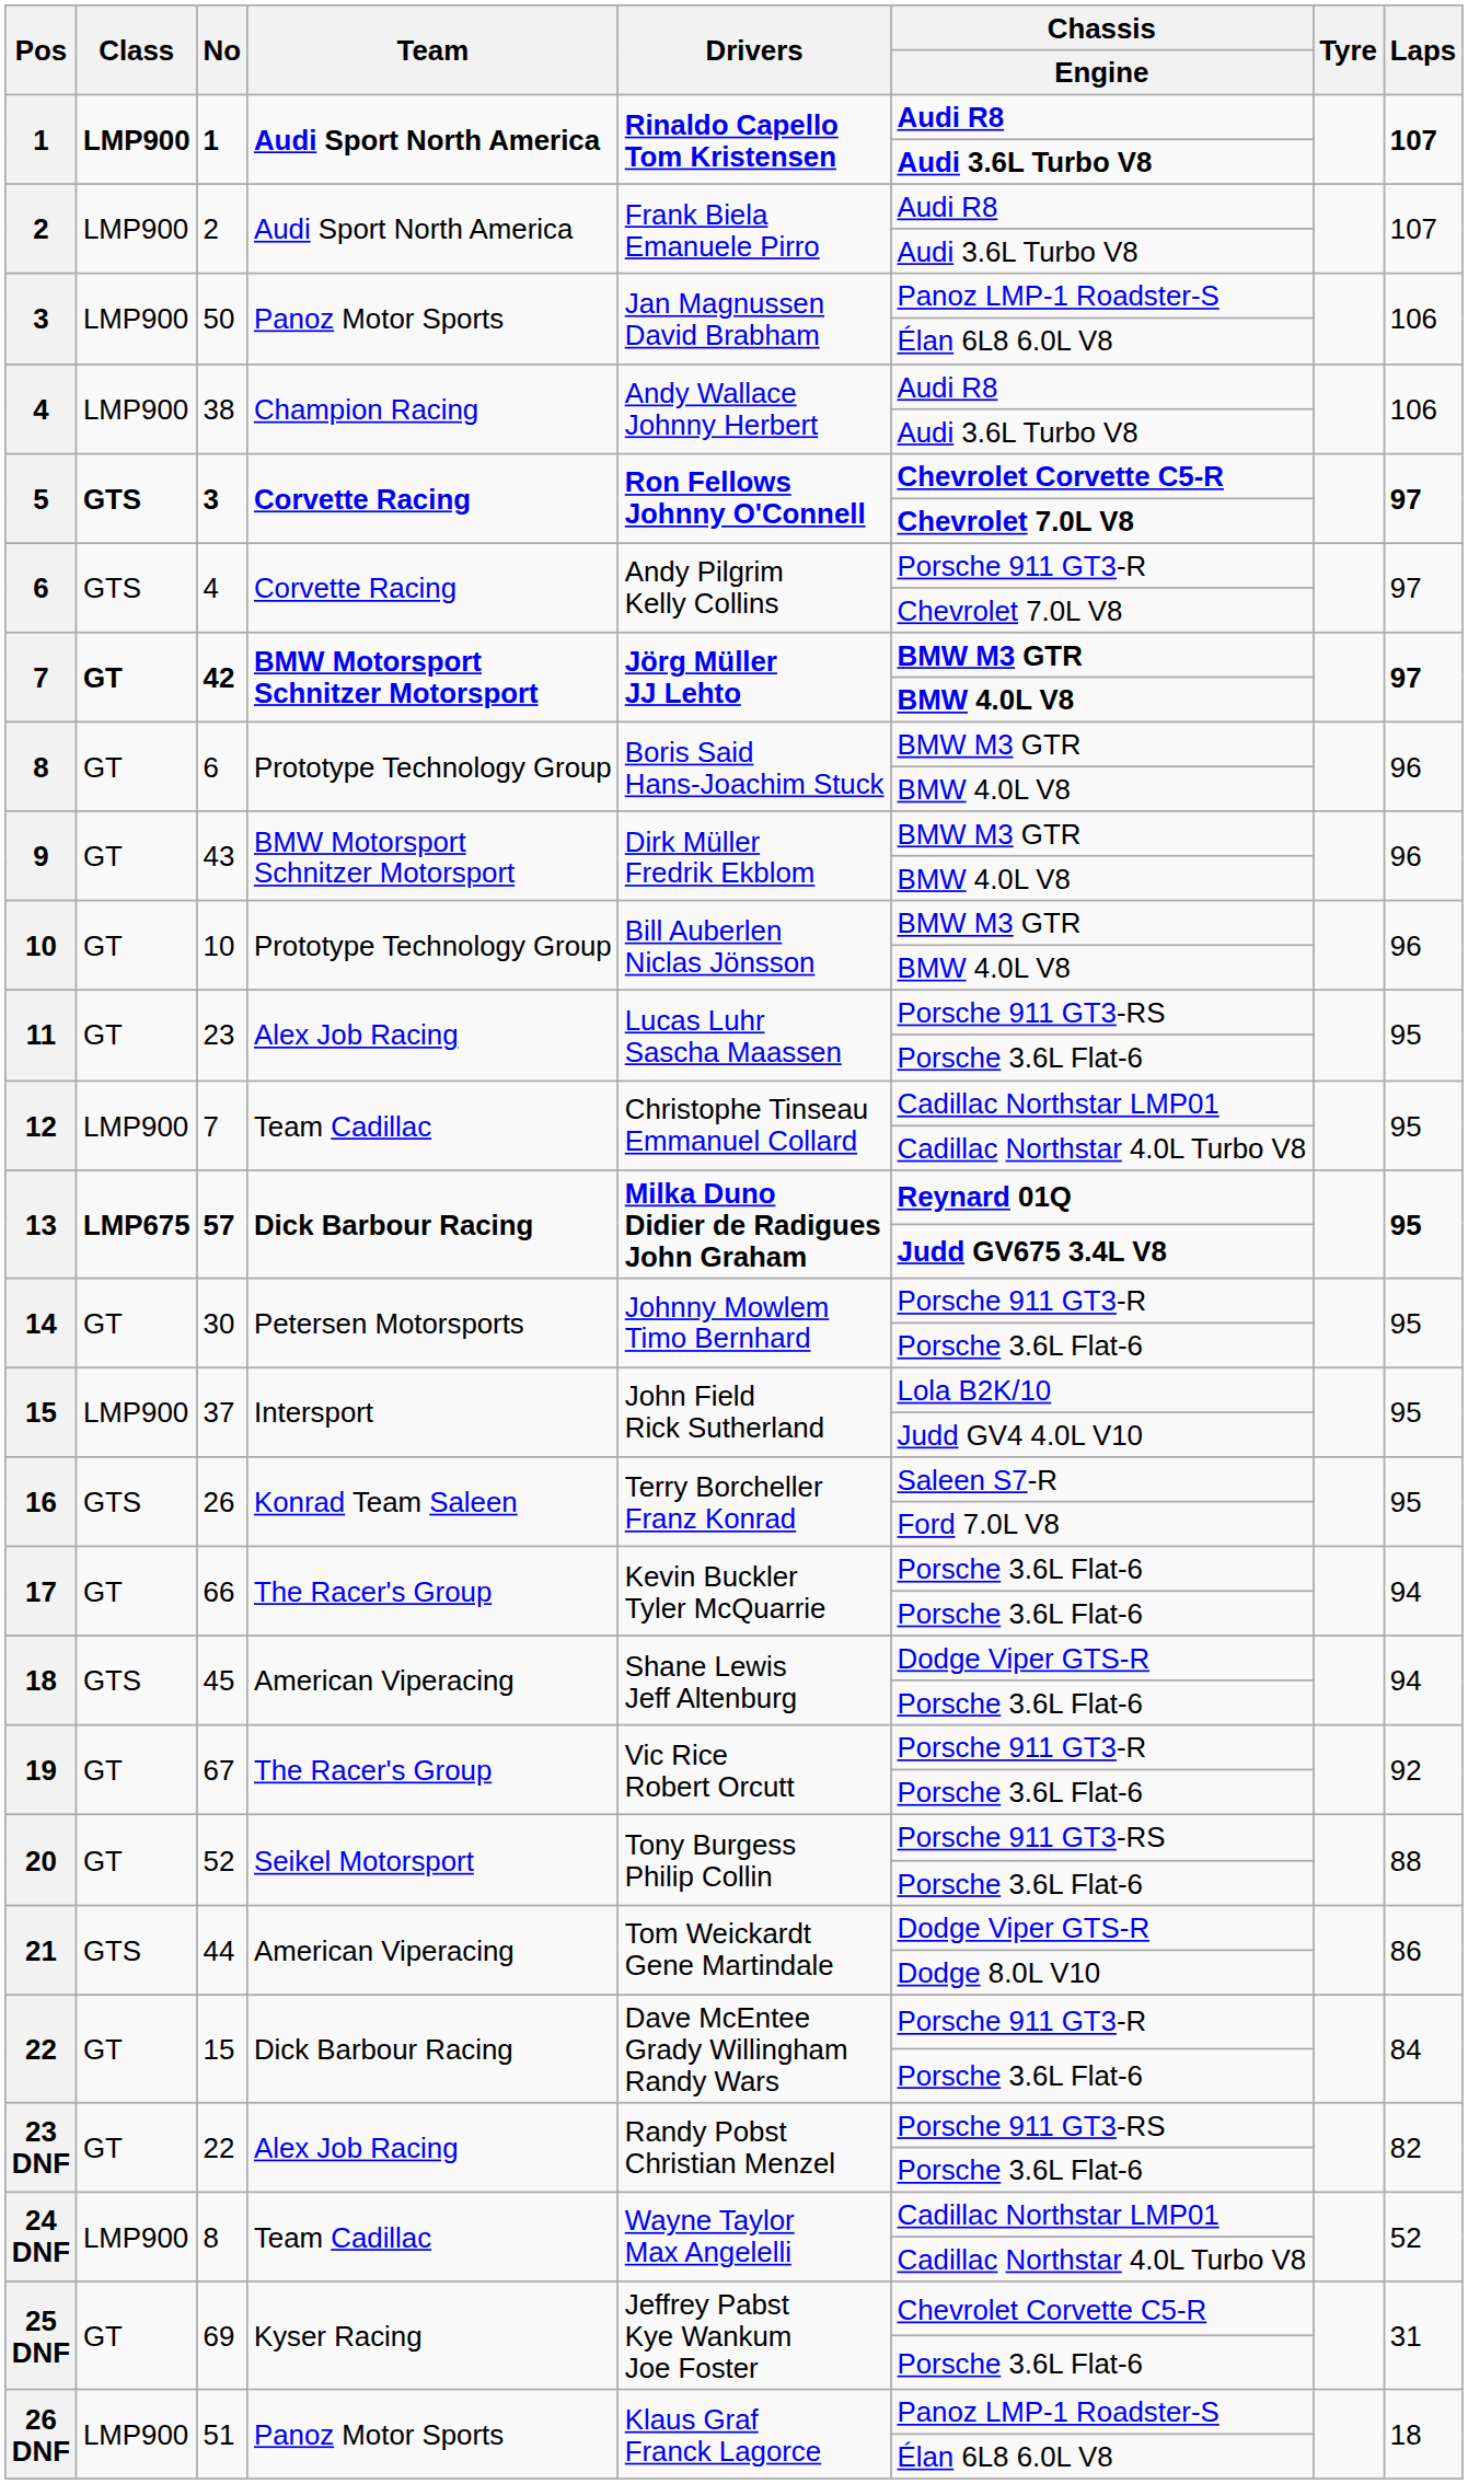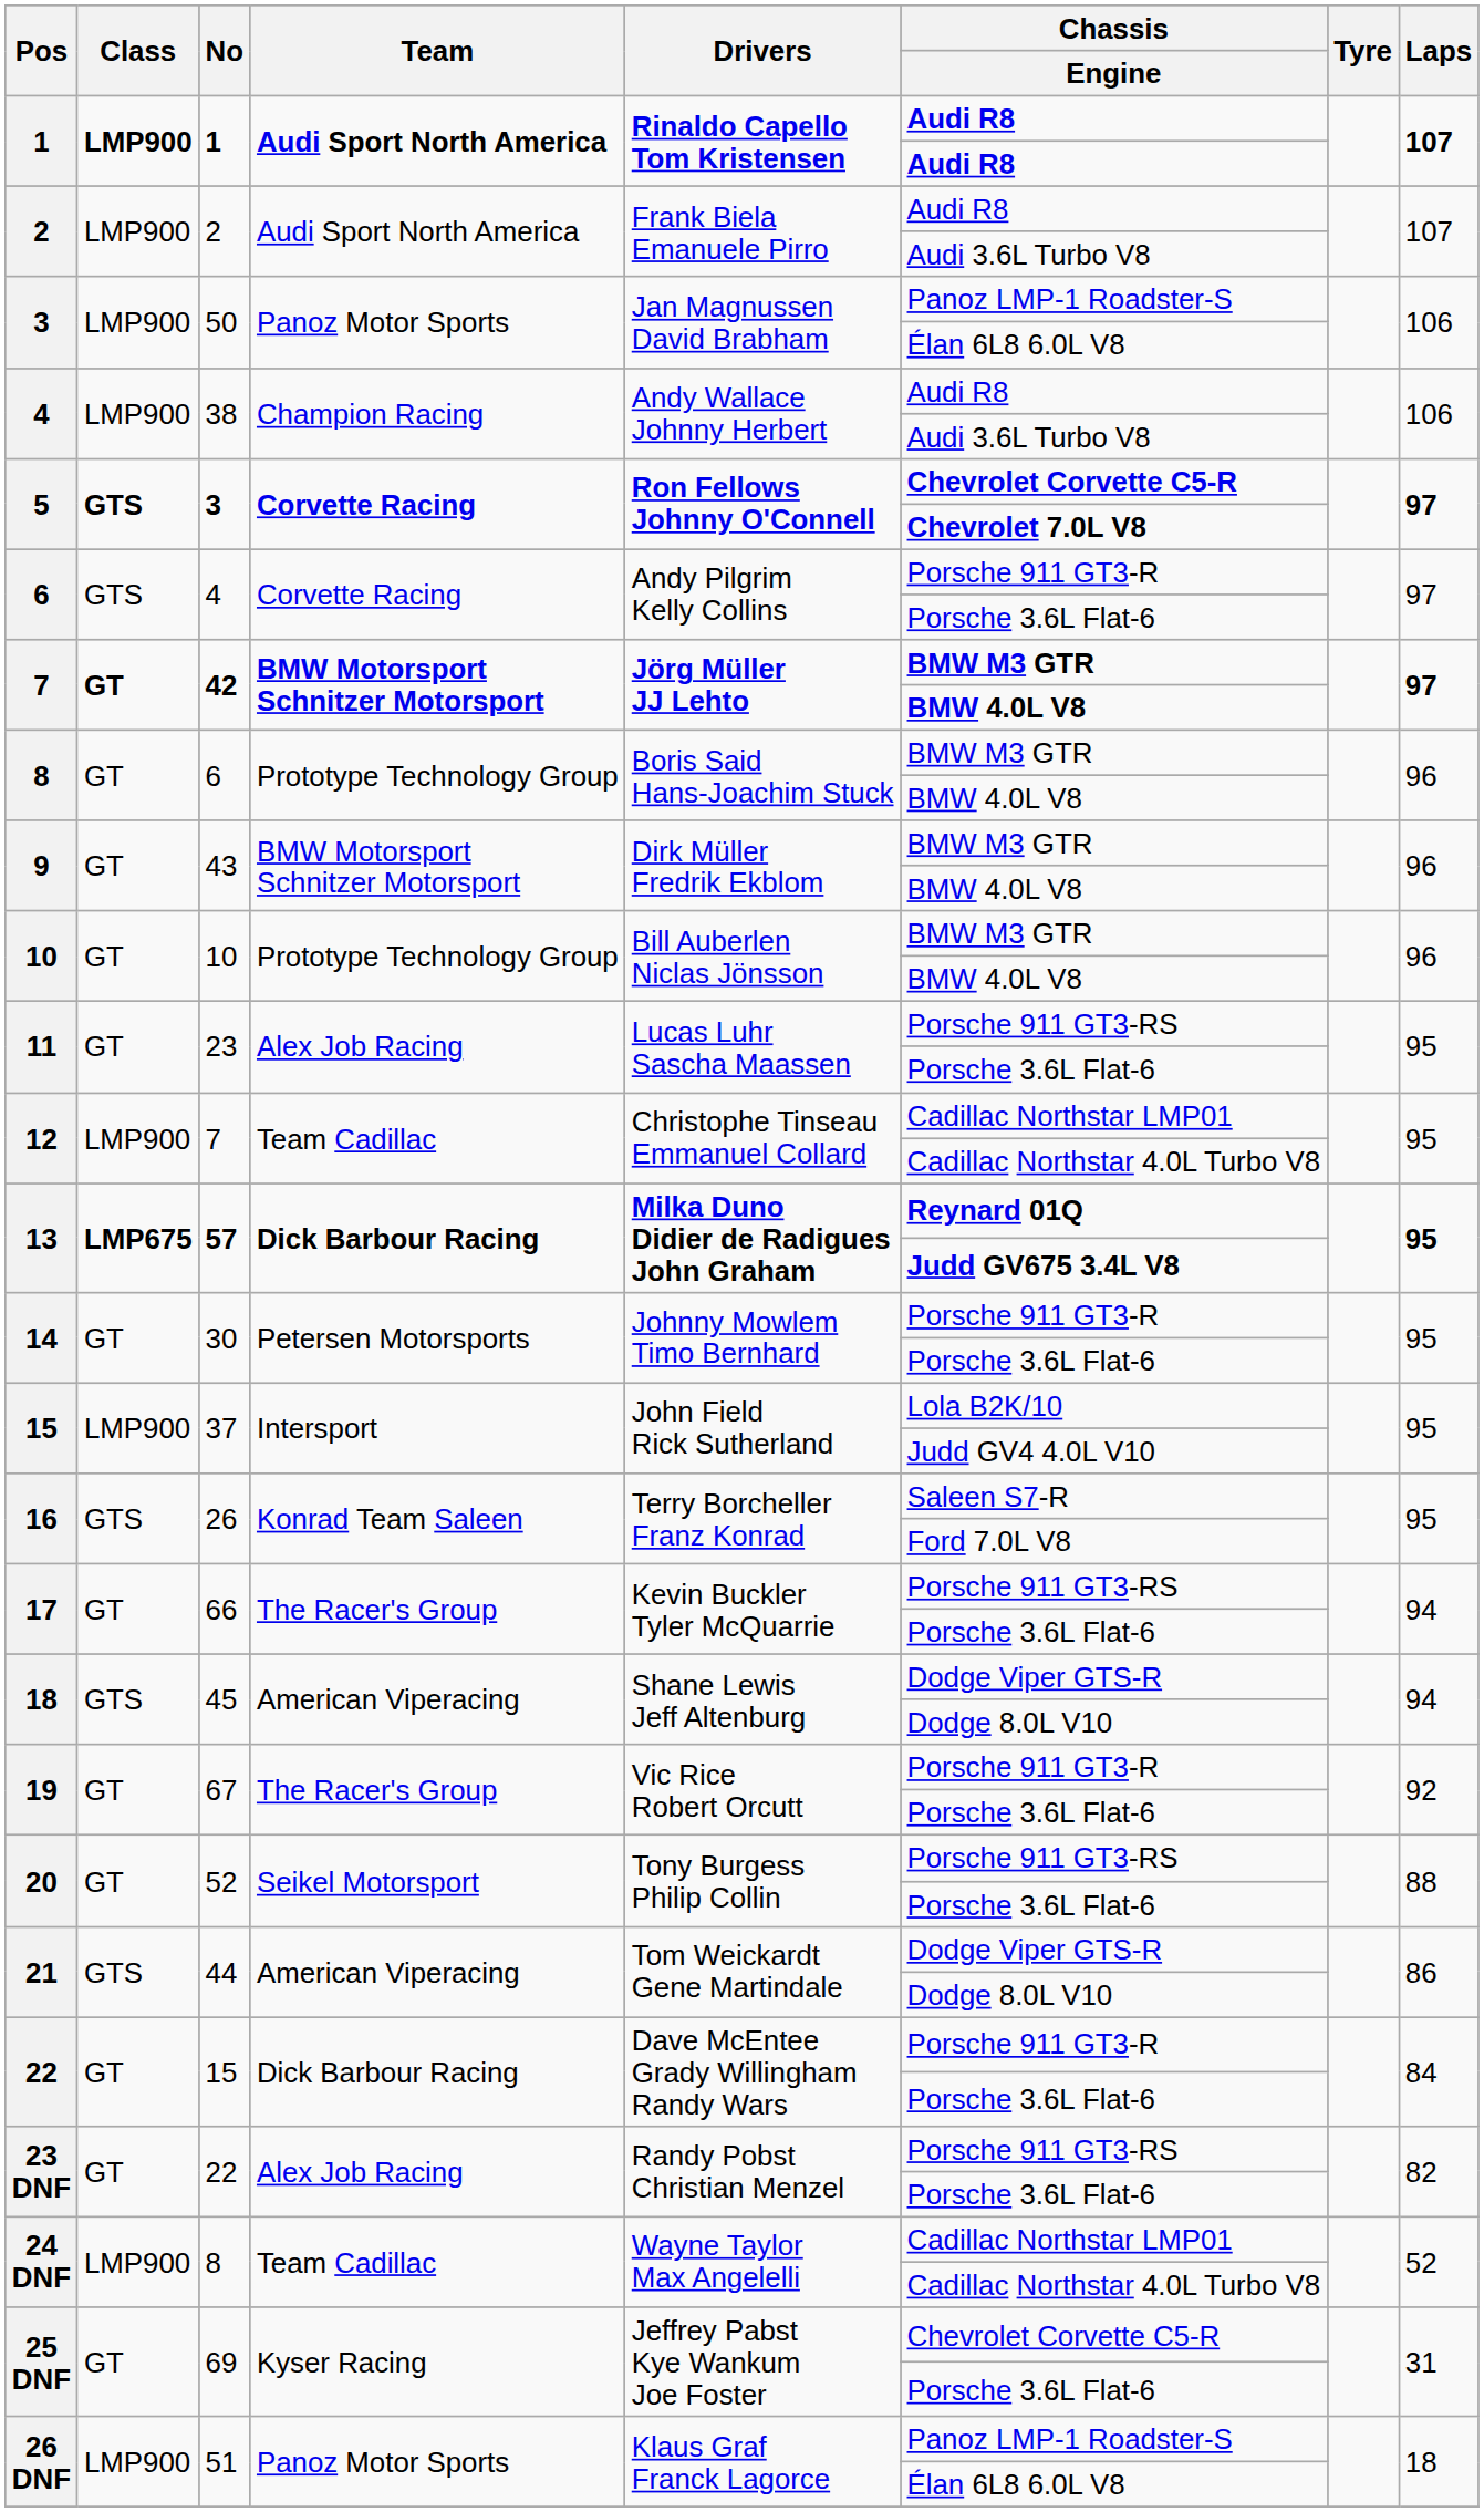row 4 | Chassis / Engine: Audi 3.6L Turbo V8 -> Audi R8
row 14 | Chassis / Engine: Chevrolet 7.0L V8 -> Porsche 3.6L Flat-6
row 35 | Chassis / Engine: Porsche 3.6L Flat-6 -> Porsche 911 GT3-RS
row 38 | Chassis / Engine: Porsche 3.6L Flat-6 -> Dodge 8.0L V10
